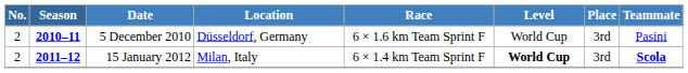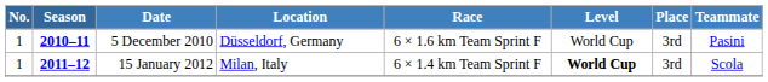5 December 2010 | No.: 2 -> 1
15 January 2012 | No.: 2 -> 1
15 January 2012 | Teammate: bold -> normal
